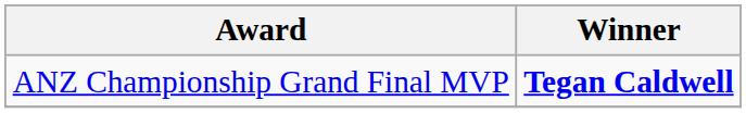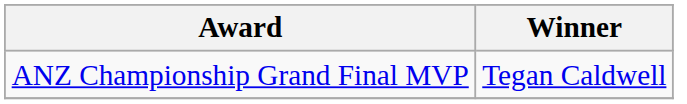ANZ Championship Grand Final MVP | Winner: bold -> normal
